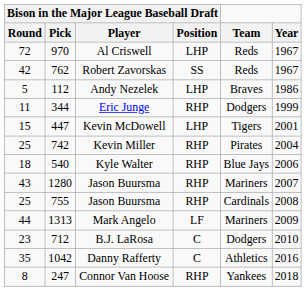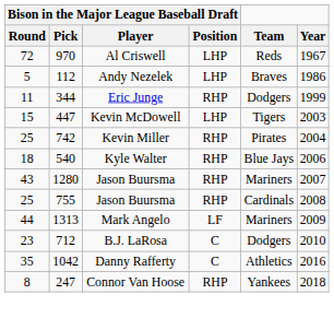- row: 42 | 762 | Robert Zavorskas | SS | Reds | 1967
Kevin McDowell | Year: 2001 -> 2003
